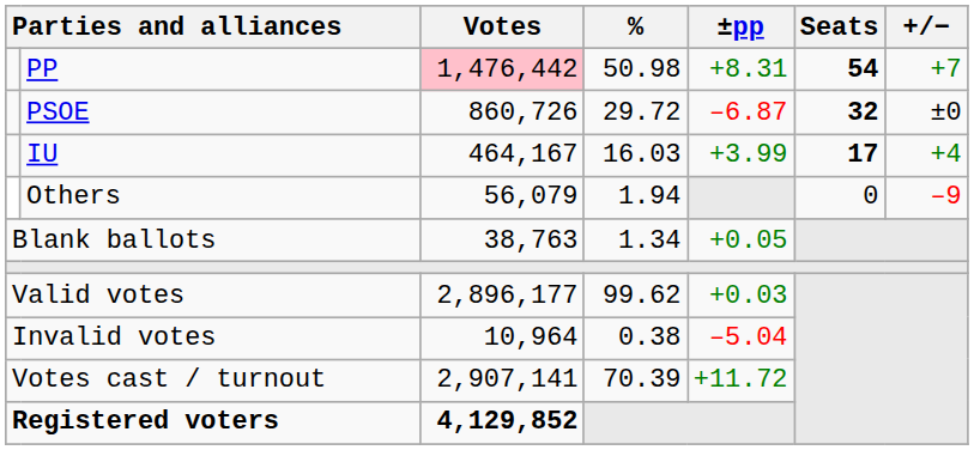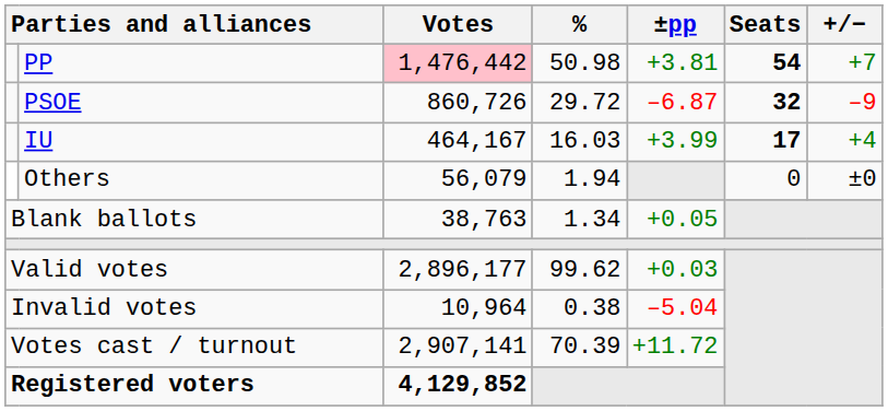PP | ±pp: +8.31 -> +3.81
PSOE | +/−: ±0 -> –9
Others | +/−: –9 -> ±0
